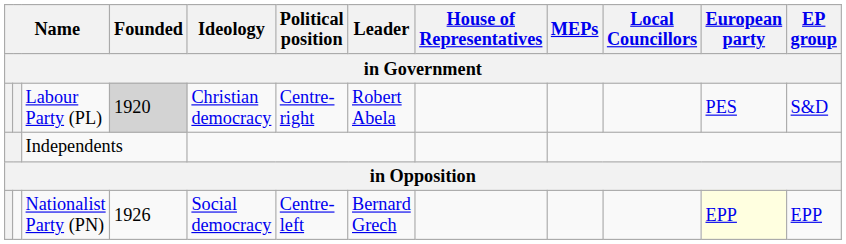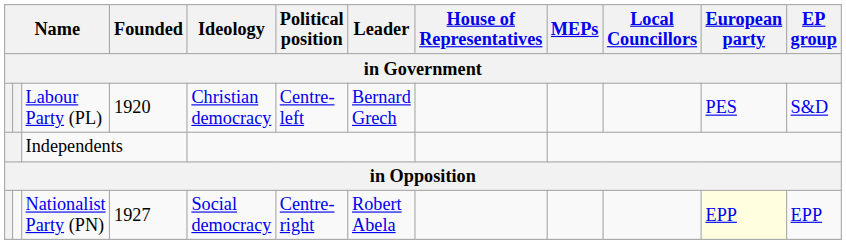Labour Party (PL) | Founded: lightgrey background -> no background
Labour Party (PL) | Political position: Centre-right -> Centre-left
Labour Party (PL) | Leader: Robert Abela -> Bernard Grech
Nationalist Party (PN) | Founded: 1926 -> 1927
Nationalist Party (PN) | Political position: Centre-left -> Centre-right
Nationalist Party (PN) | Leader: Bernard Grech -> Robert Abela
